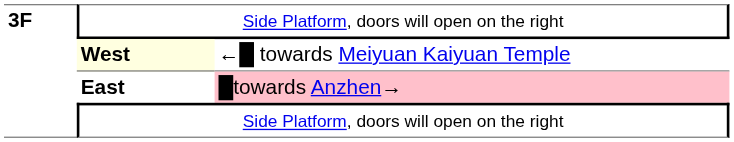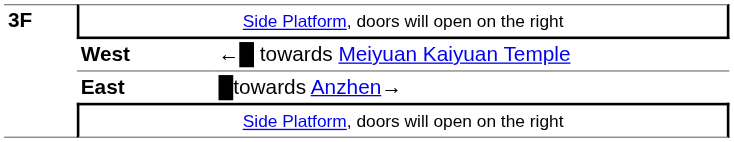West | column 2: lightyellow background -> no background
East | column 3: pink background -> no background
